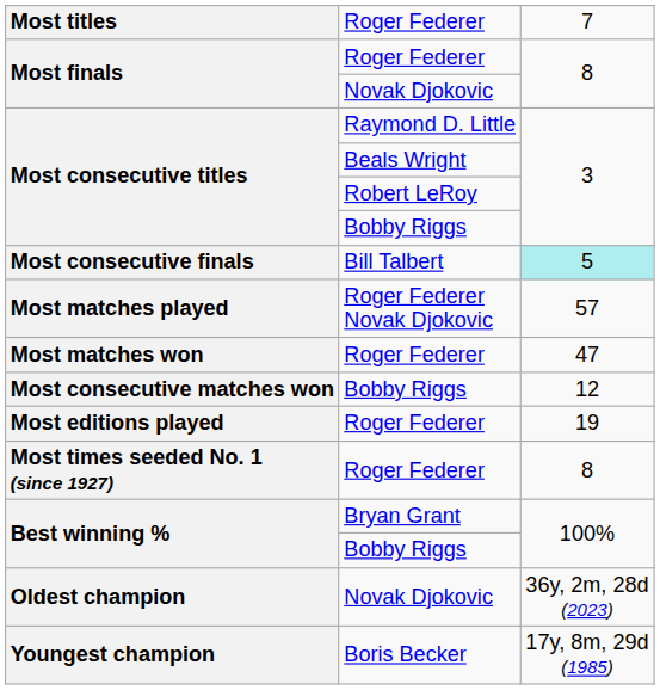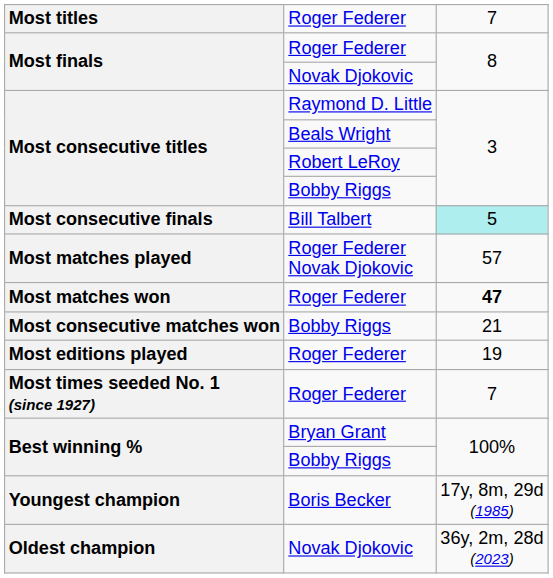Most matches won | column 3: normal -> bold
Most consecutive matches won | column 3: 12 -> 21
Most times seeded No. 1 (since 1927) | column 3: 8 -> 7
rows swapped: Youngest champion <-> Oldest champion
